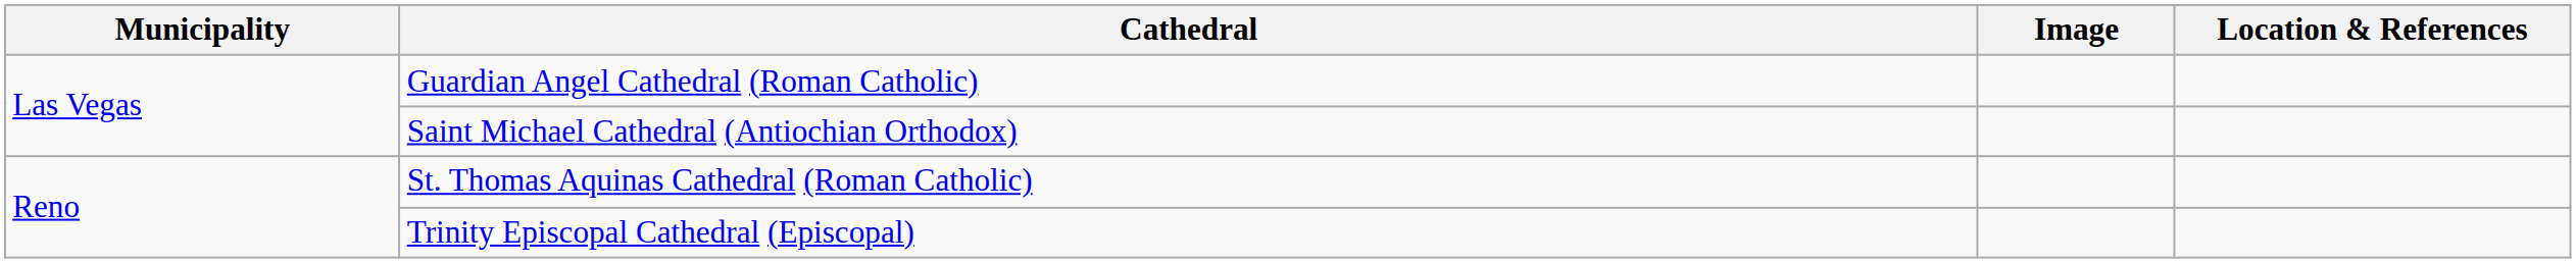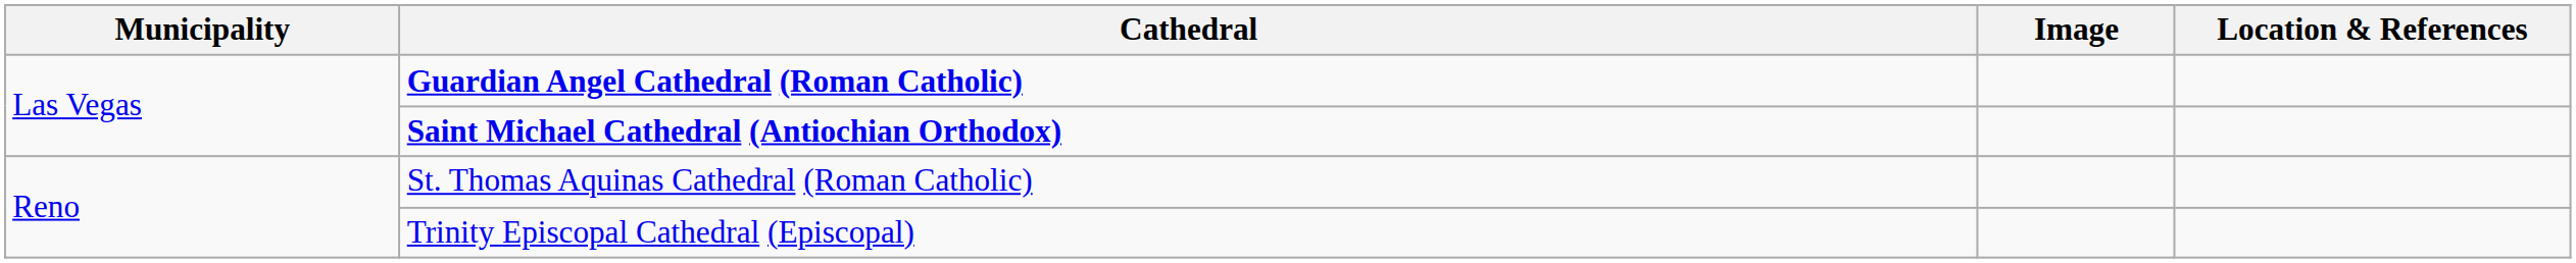Guardian Angel Cathedral (Roman Catholic) | Cathedral: normal -> bold
Saint Michael Cathedral (Antiochian Orthodox) | Cathedral: normal -> bold
